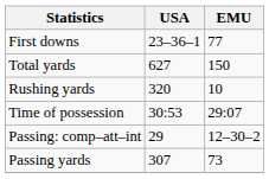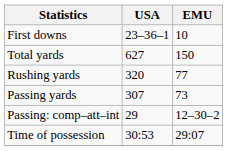First downs | EMU: 77 -> 10
Rushing yards | EMU: 10 -> 77
rows swapped: Passing yards <-> Time of possession
